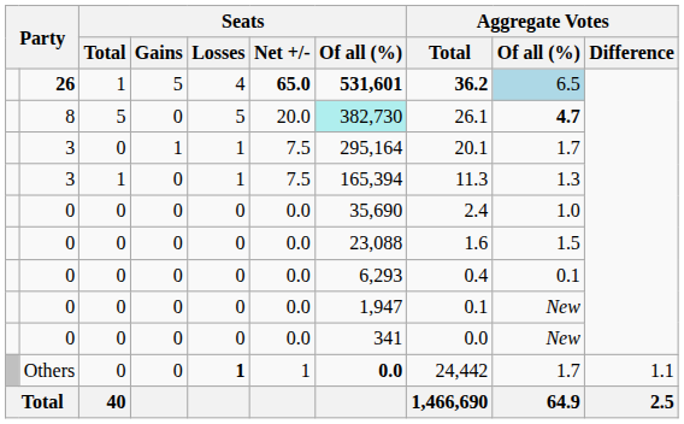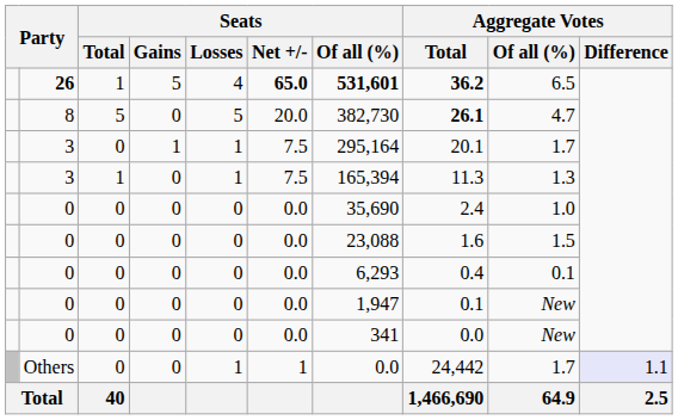26 | Aggregate Votes / Of all (%): lightblue background -> no background
8 | Seats / Of all (%): paleturquoise background -> no background
8 | Aggregate Votes / Total: normal -> bold
8 | Aggregate Votes / Of all (%): bold -> normal
Others | Seats / Losses: bold -> normal
Others | Seats / Of all (%): bold -> normal
Others | Aggregate Votes / Difference: no background -> lavender background
